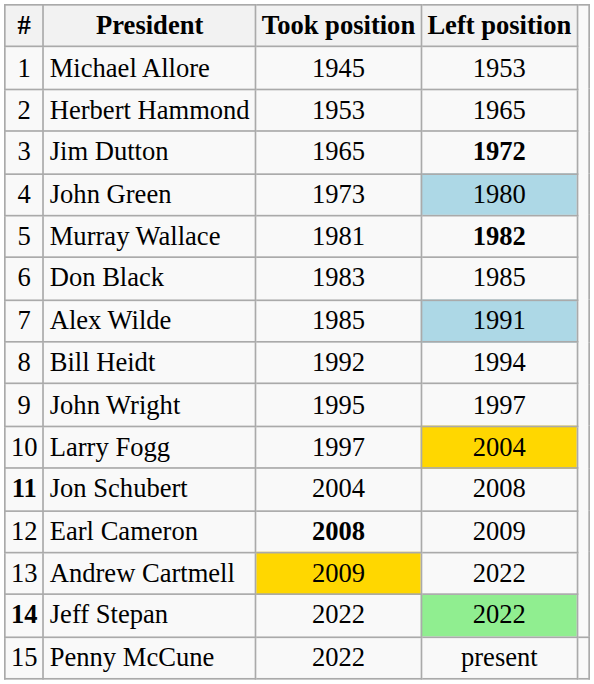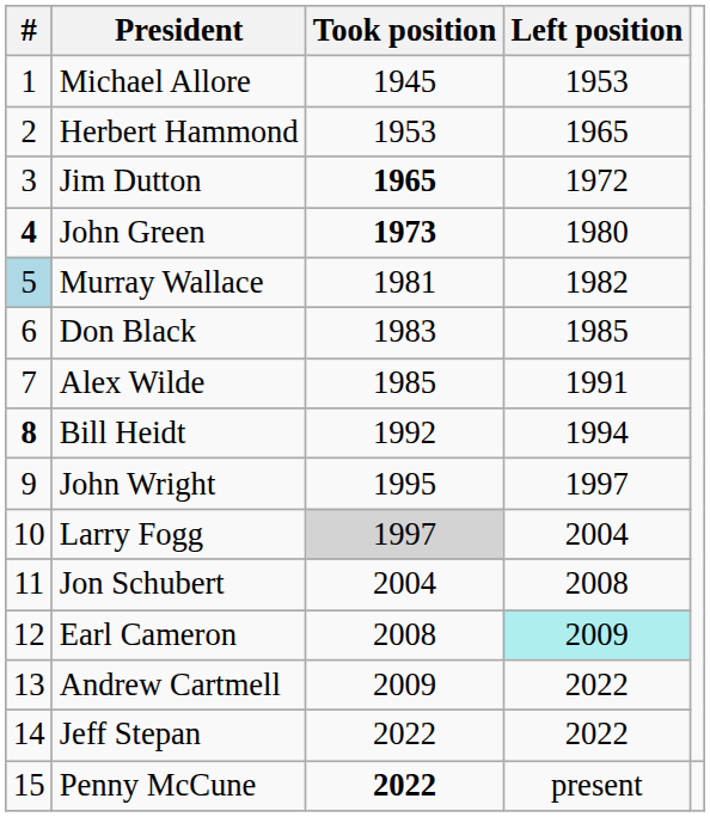Jim Dutton | Took position: normal -> bold
Jim Dutton | Left position: bold -> normal
John Green | #: normal -> bold
John Green | Took position: normal -> bold
John Green | Left position: lightblue background -> no background
Murray Wallace | #: no background -> lightblue background
Murray Wallace | Left position: bold -> normal
Alex Wilde | Left position: lightblue background -> no background
Bill Heidt | #: normal -> bold
Larry Fogg | Took position: no background -> lightgrey background
Larry Fogg | Left position: gold background -> no background
Jon Schubert | #: bold -> normal
Earl Cameron | Took position: bold -> normal
Earl Cameron | Left position: no background -> paleturquoise background
Andrew Cartmell | Took position: gold background -> no background
Jeff Stepan | #: bold -> normal
Jeff Stepan | Left position: lightgreen background -> no background
Penny McCune | Took position: normal -> bold
